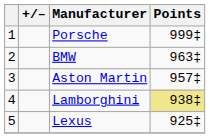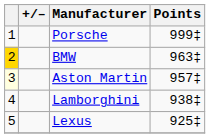BMW | column 1: no background -> gold background
Aston Martin | column 1: no background -> lightyellow background
Lamborghini | Points: khaki background -> no background
